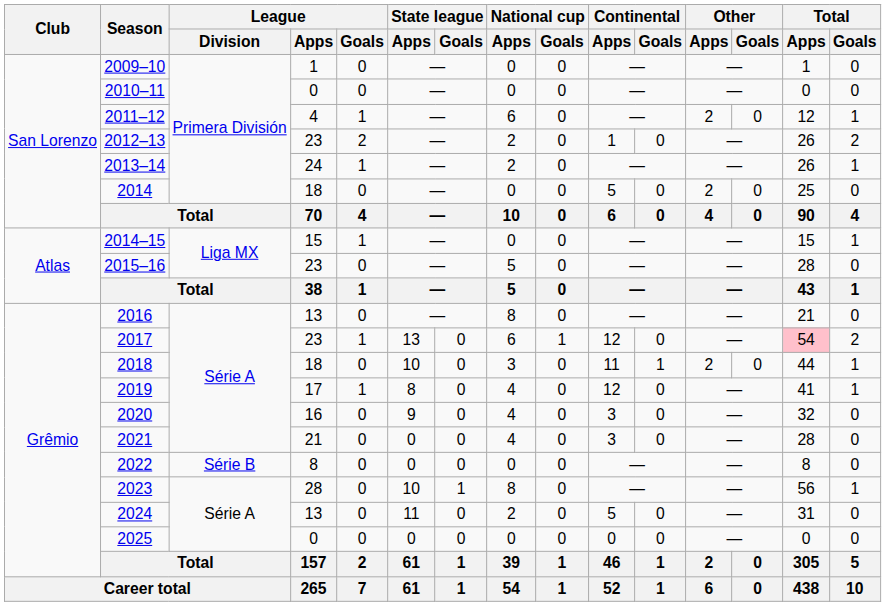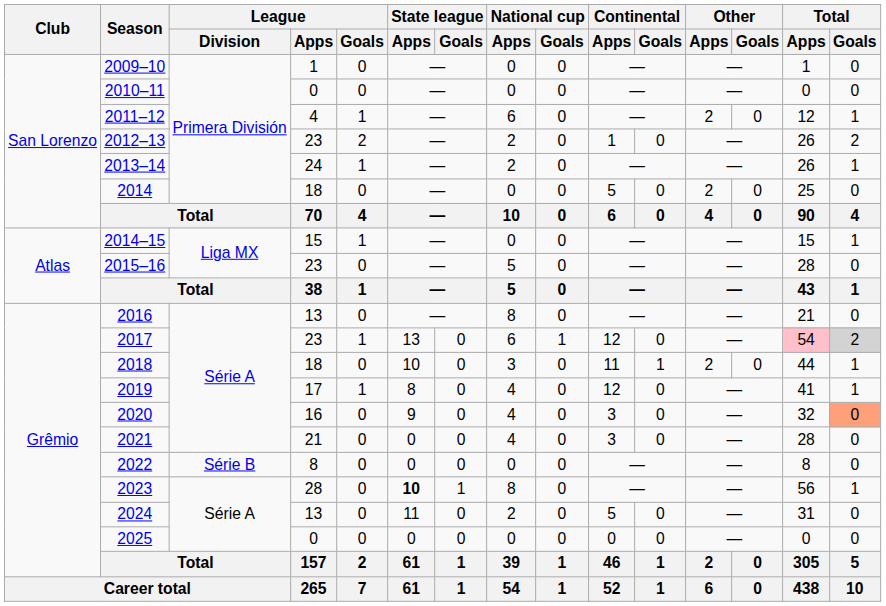2017 | Total / Goals: no background -> lightgrey background
2020 | Total / Goals: no background -> lightsalmon background
2023 | State league / Apps: normal -> bold
